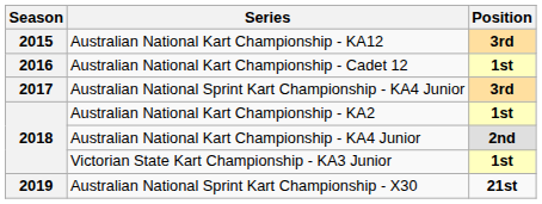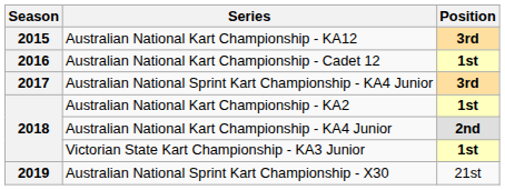Australian National Sprint Kart Championship - X30 | Position: bold -> normal
